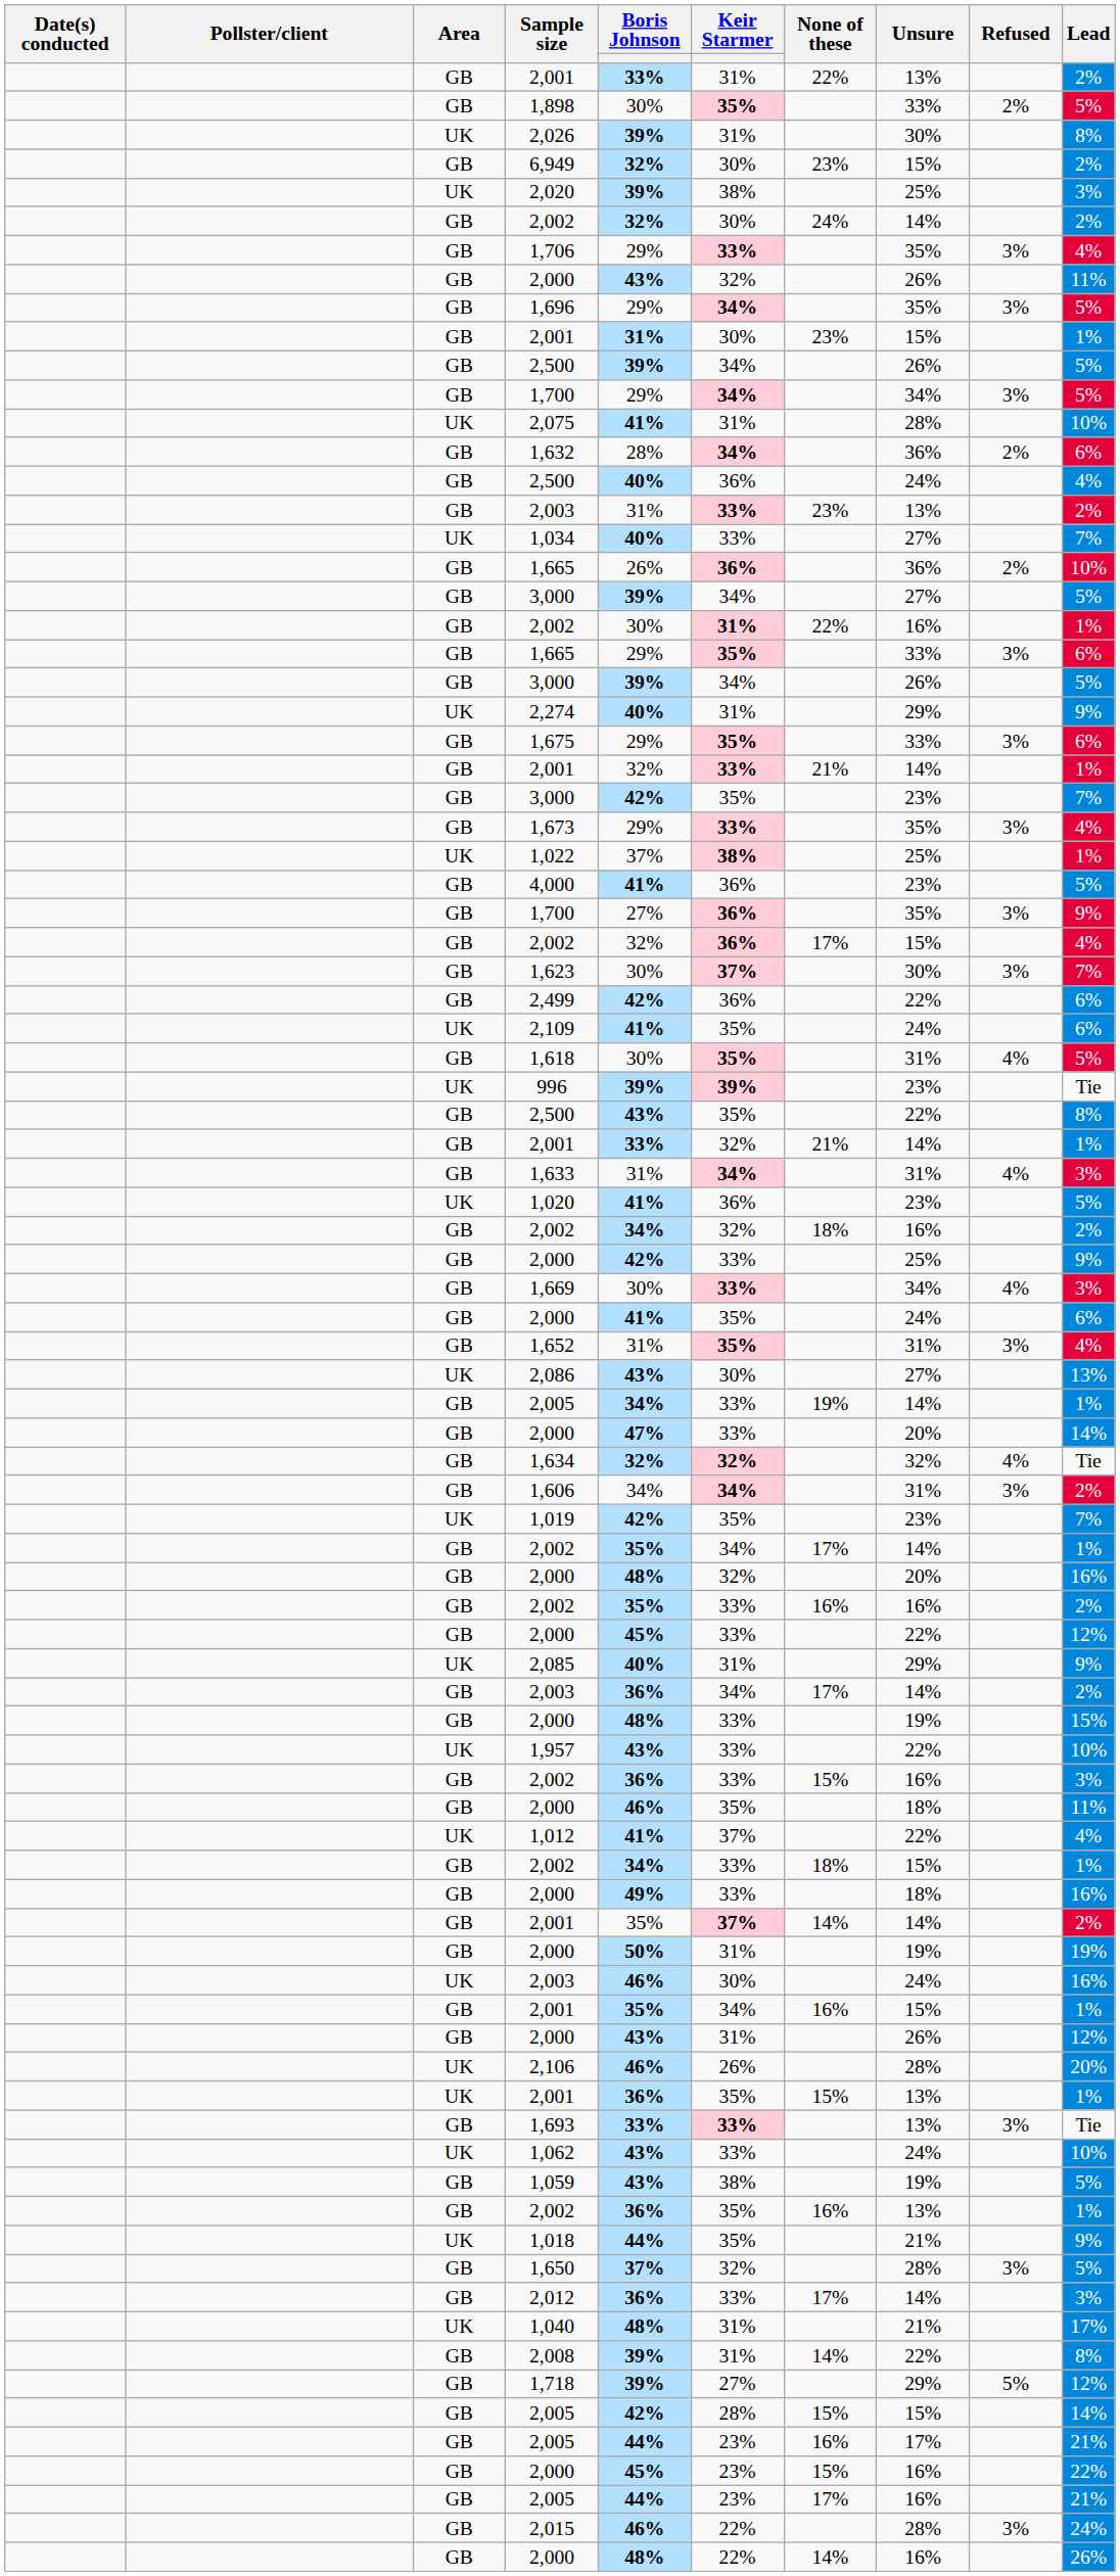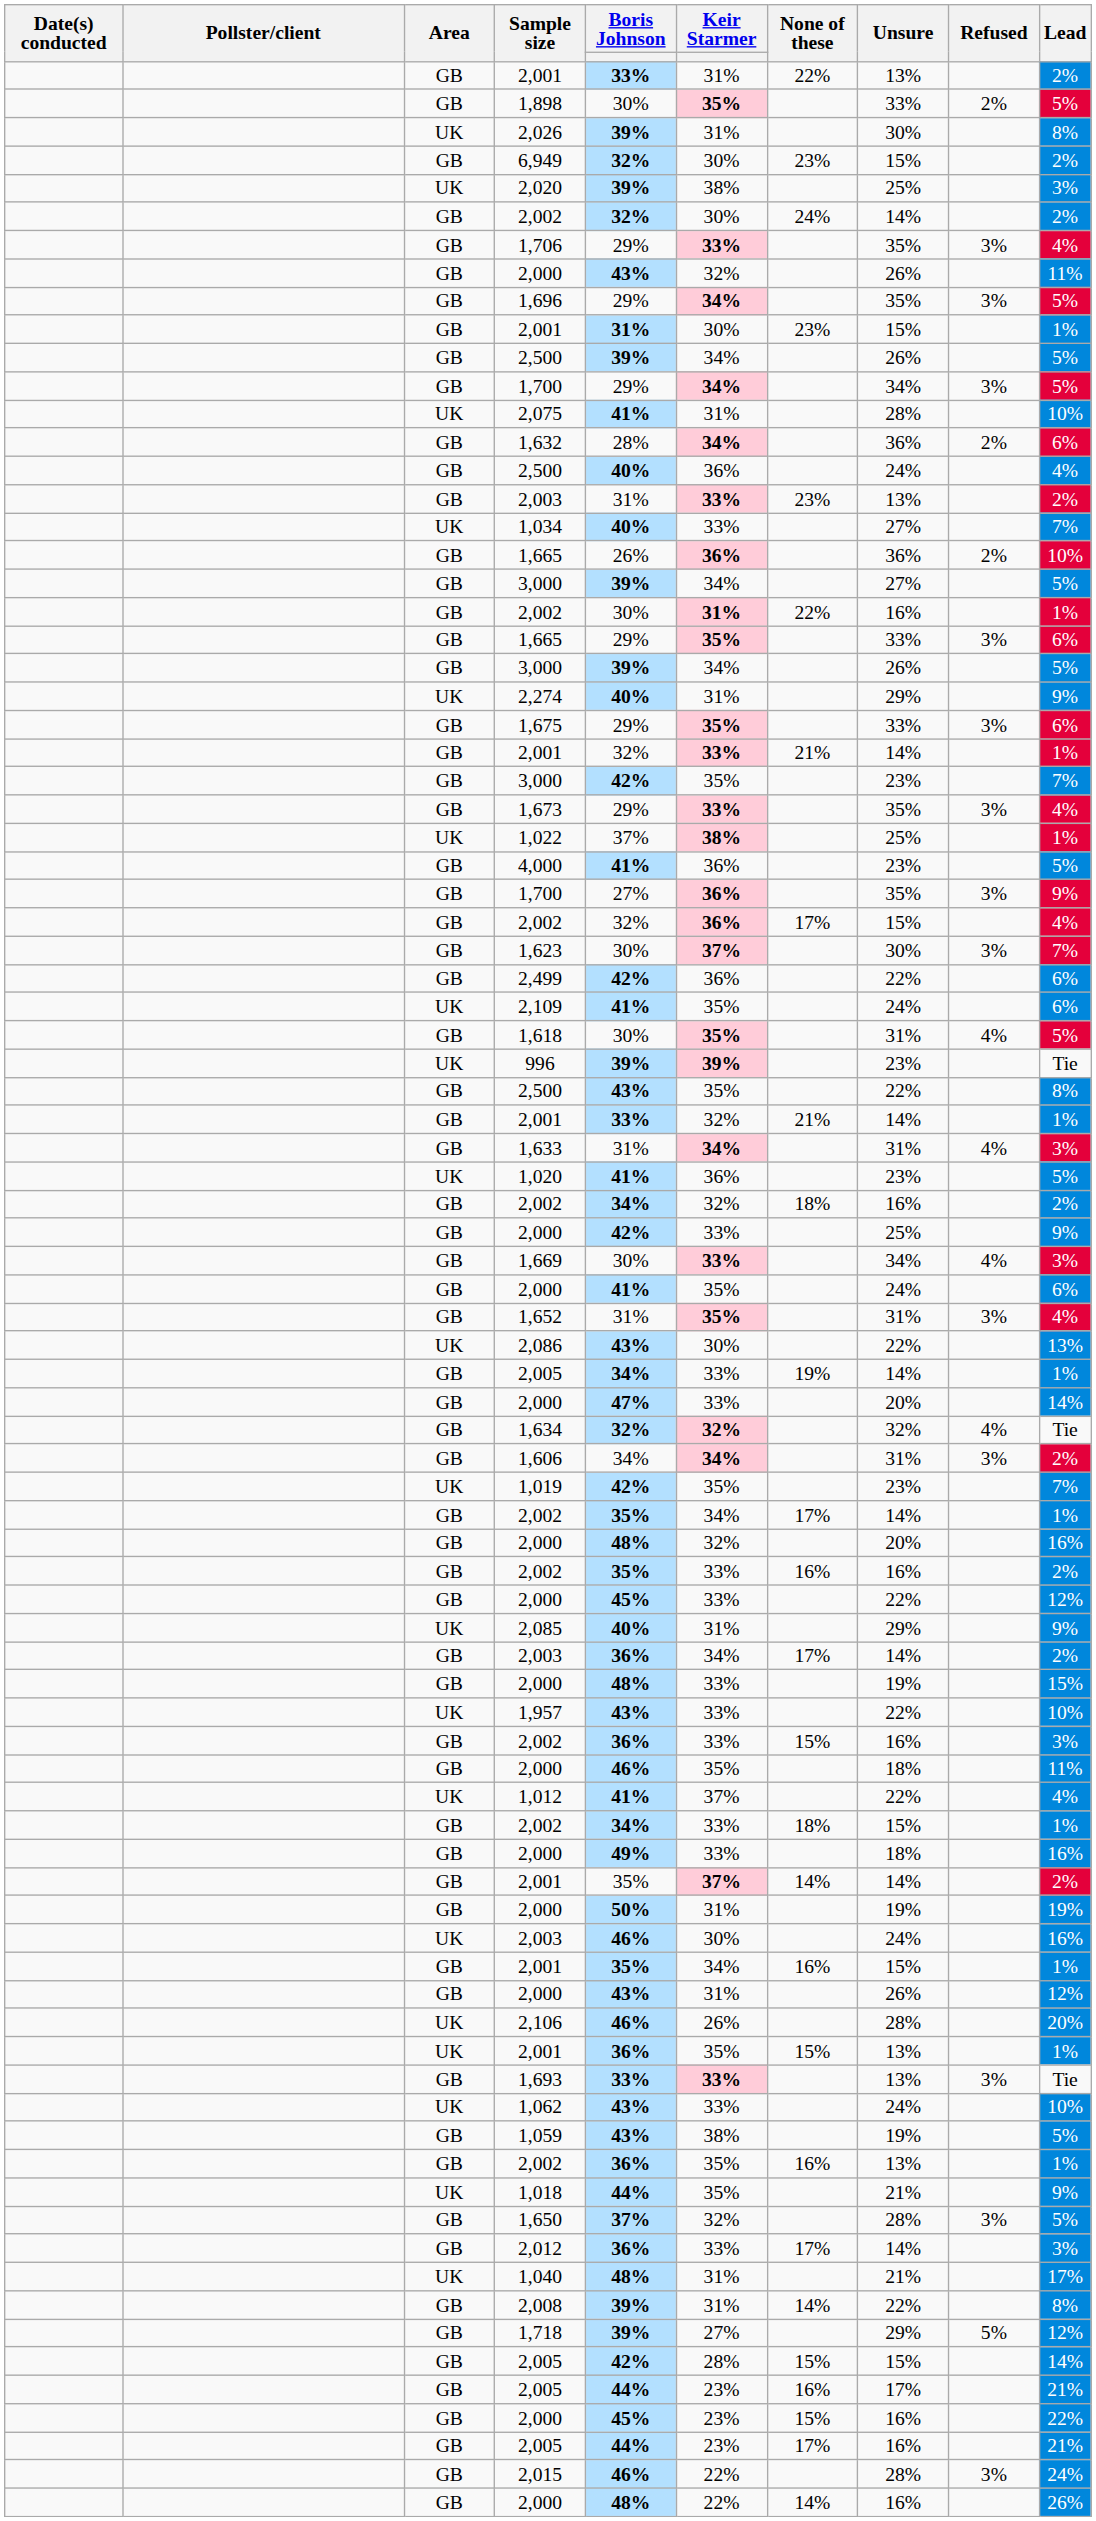2,086 | Unsure: 27% -> 22%
